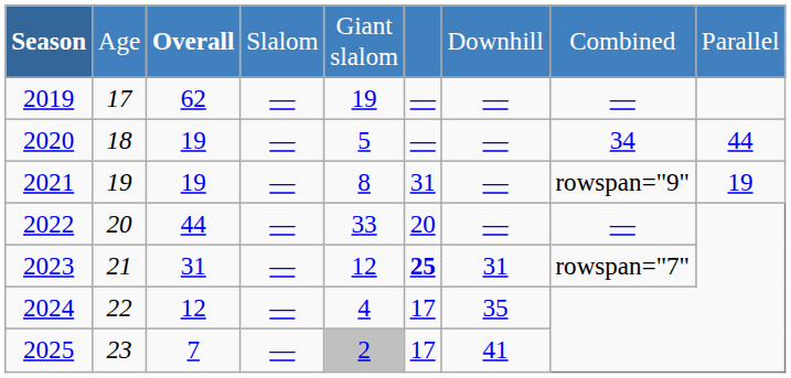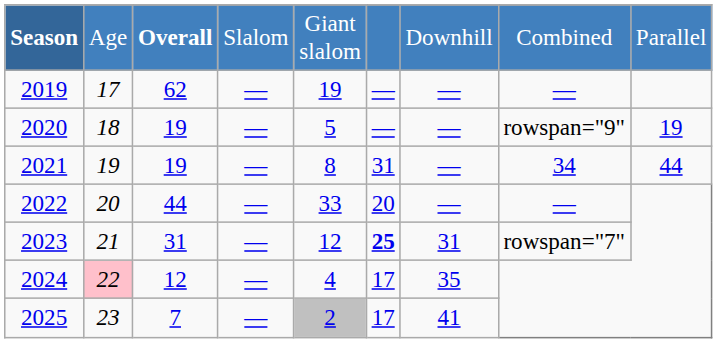2020 | column 8: 34 -> rowspan="9"
2020 | column 9: 44 -> 19
2021 | column 8: rowspan="9" -> 34
2021 | column 9: 19 -> 44
2024 | column 2: no background -> pink background
